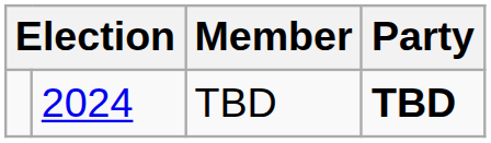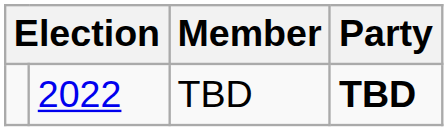row 2 | column 2: 2024 -> 2022
